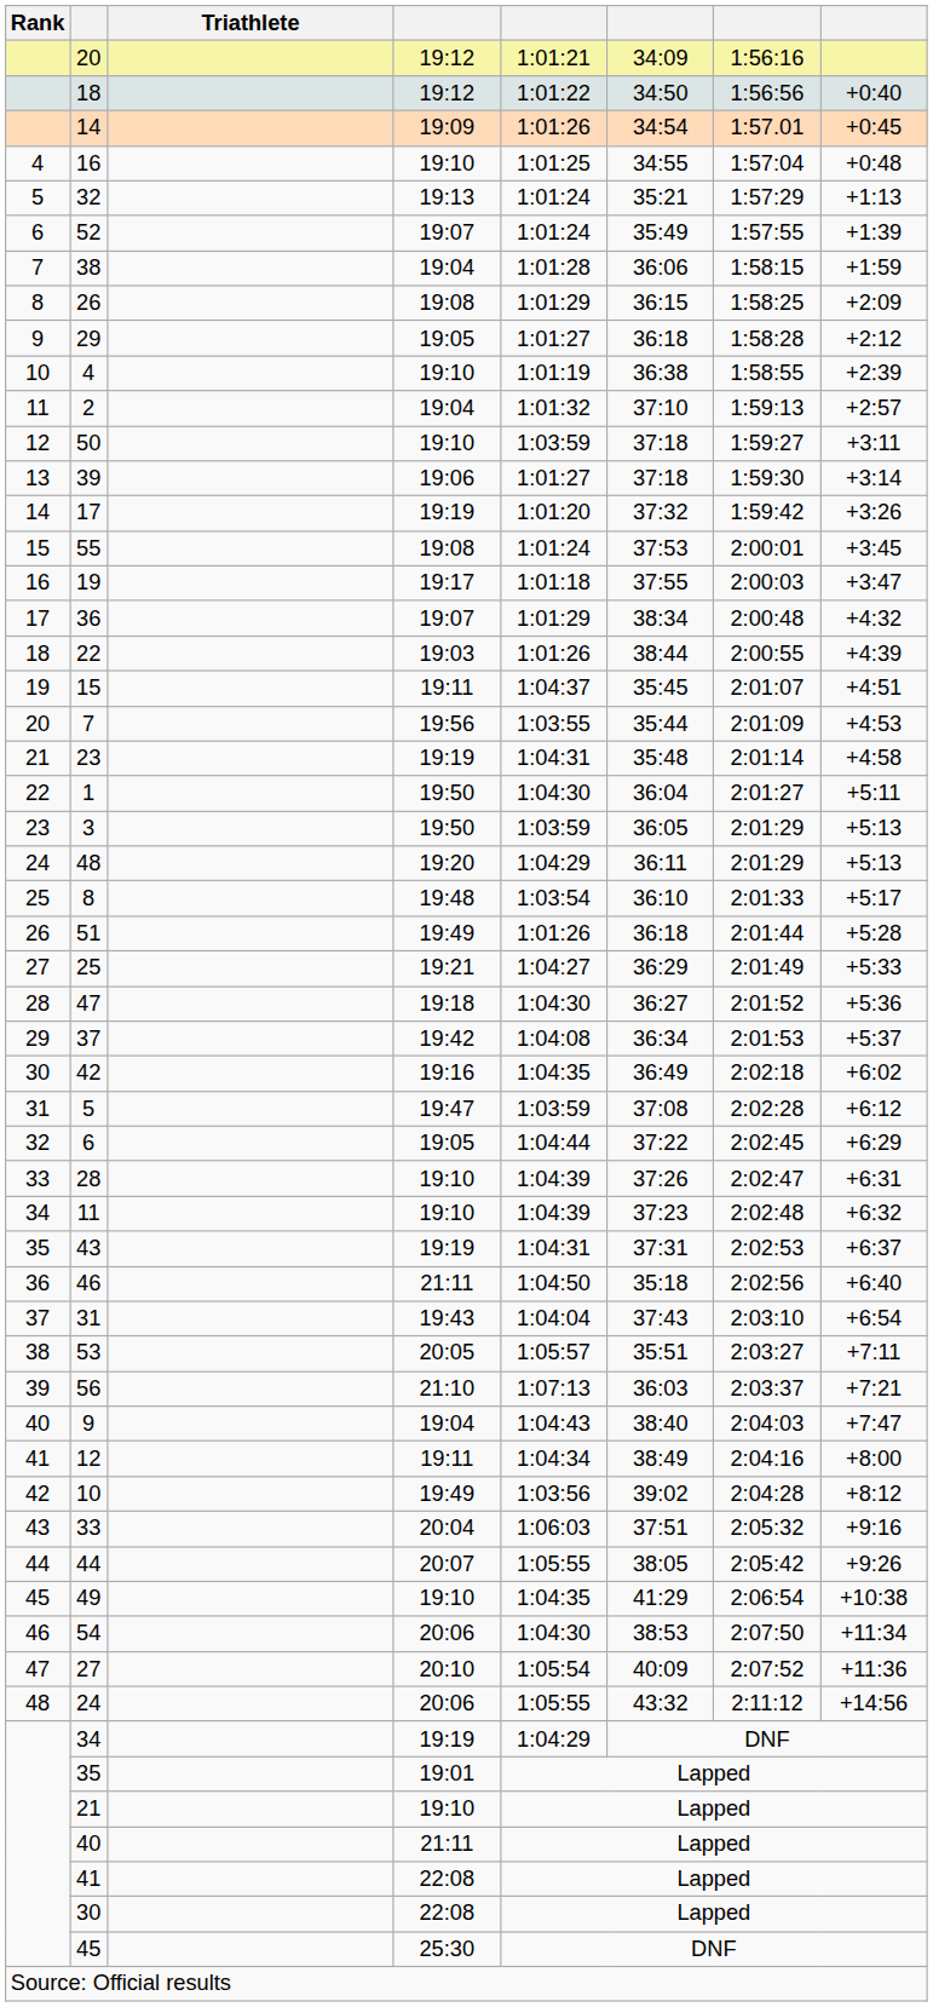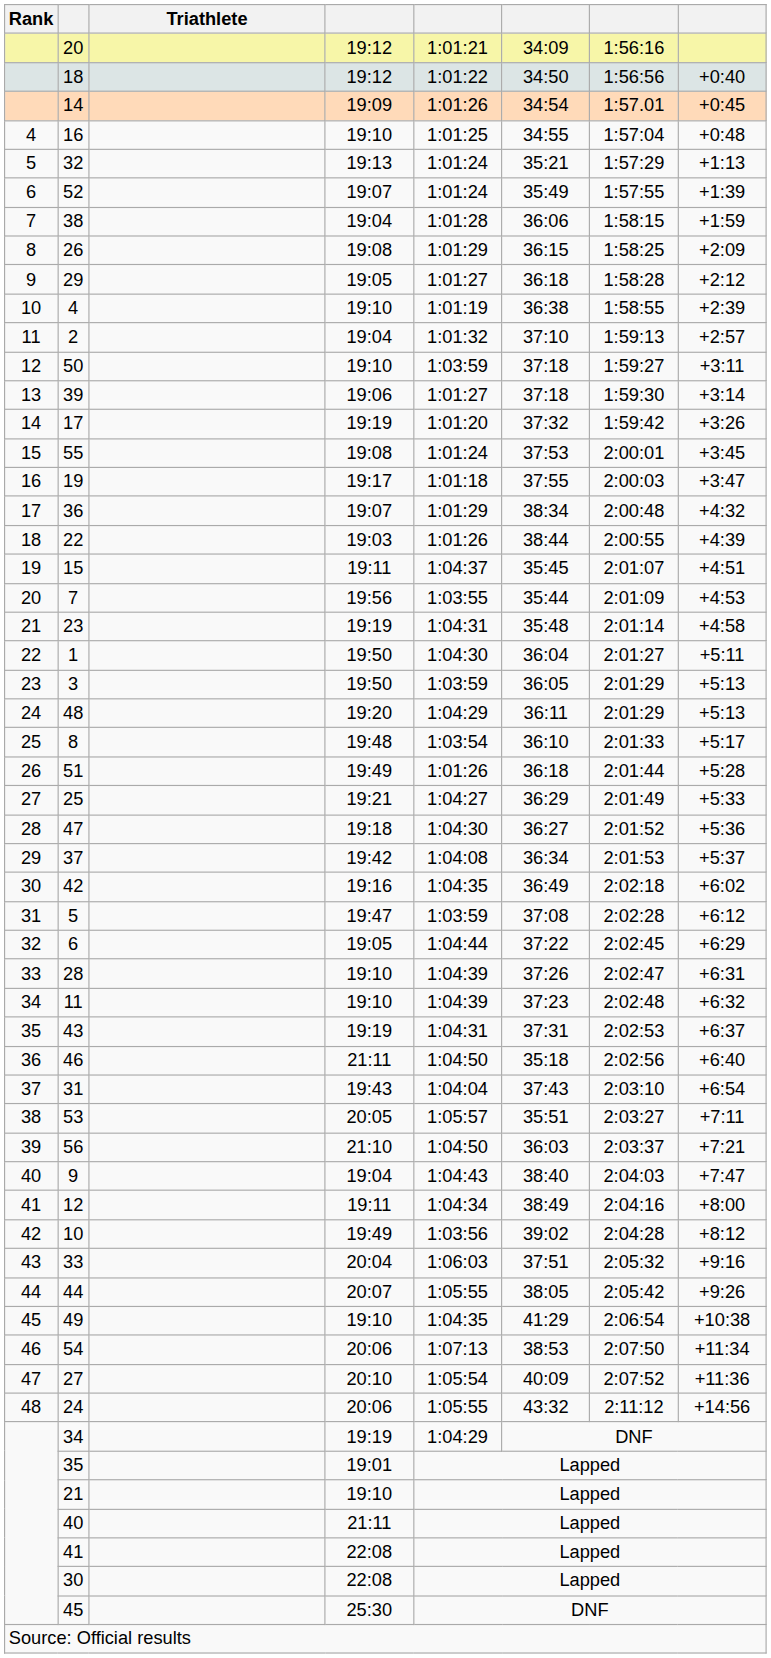56 | column 5: 1:07:13 -> 1:04:50
54 | column 5: 1:04:30 -> 1:07:13
